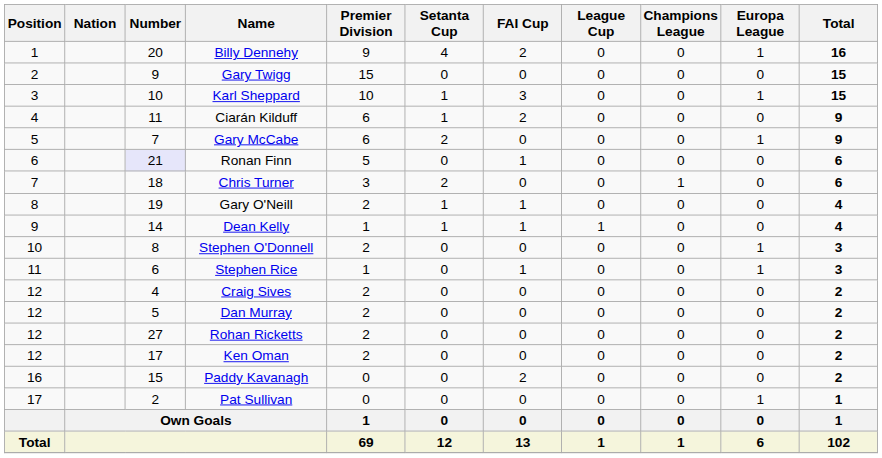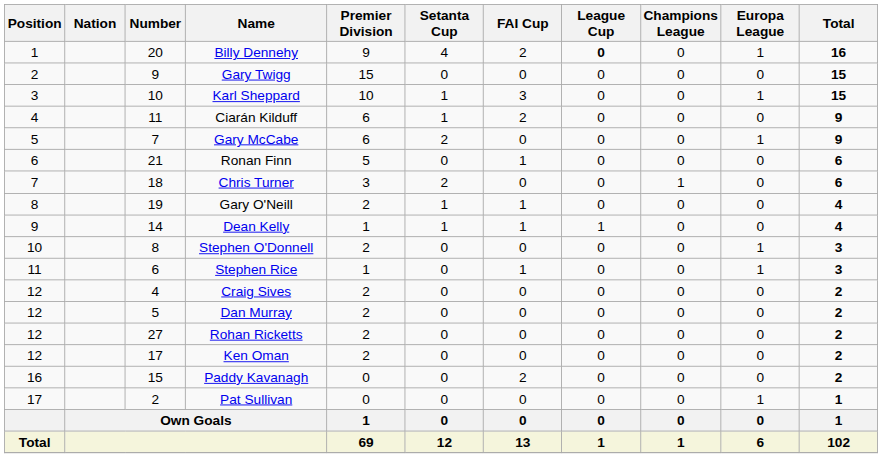Billy Dennehy | League Cup: normal -> bold
Ronan Finn | Number: lavender background -> no background
